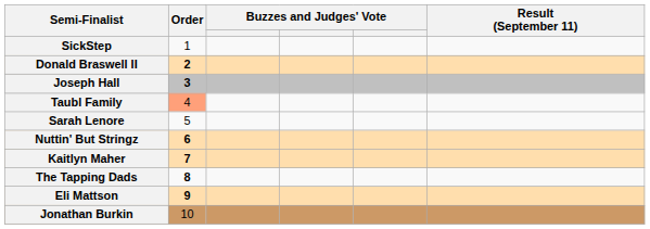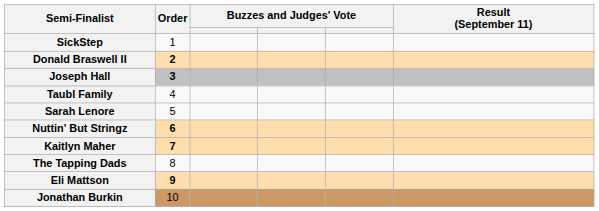Taubl Family | Order: lightsalmon background -> no background
The Tapping Dads | Order: bold -> normal
